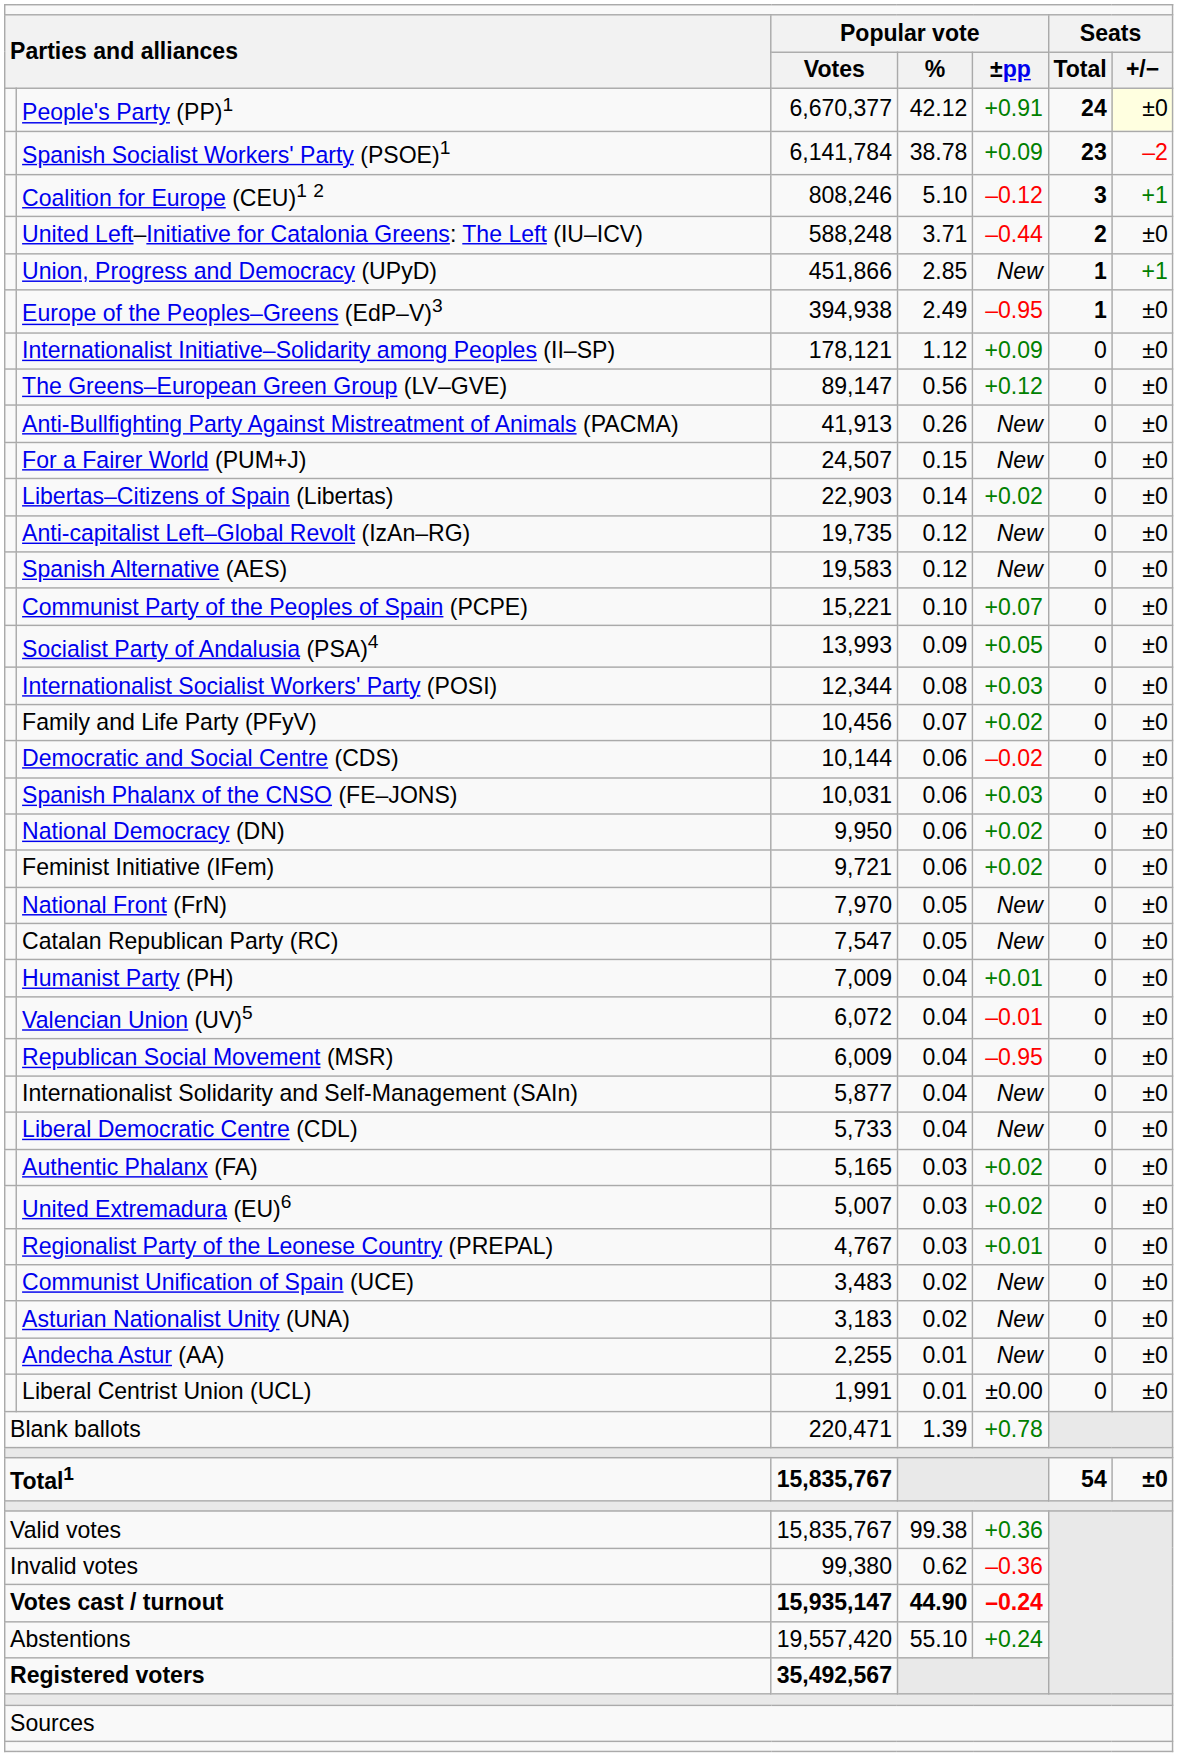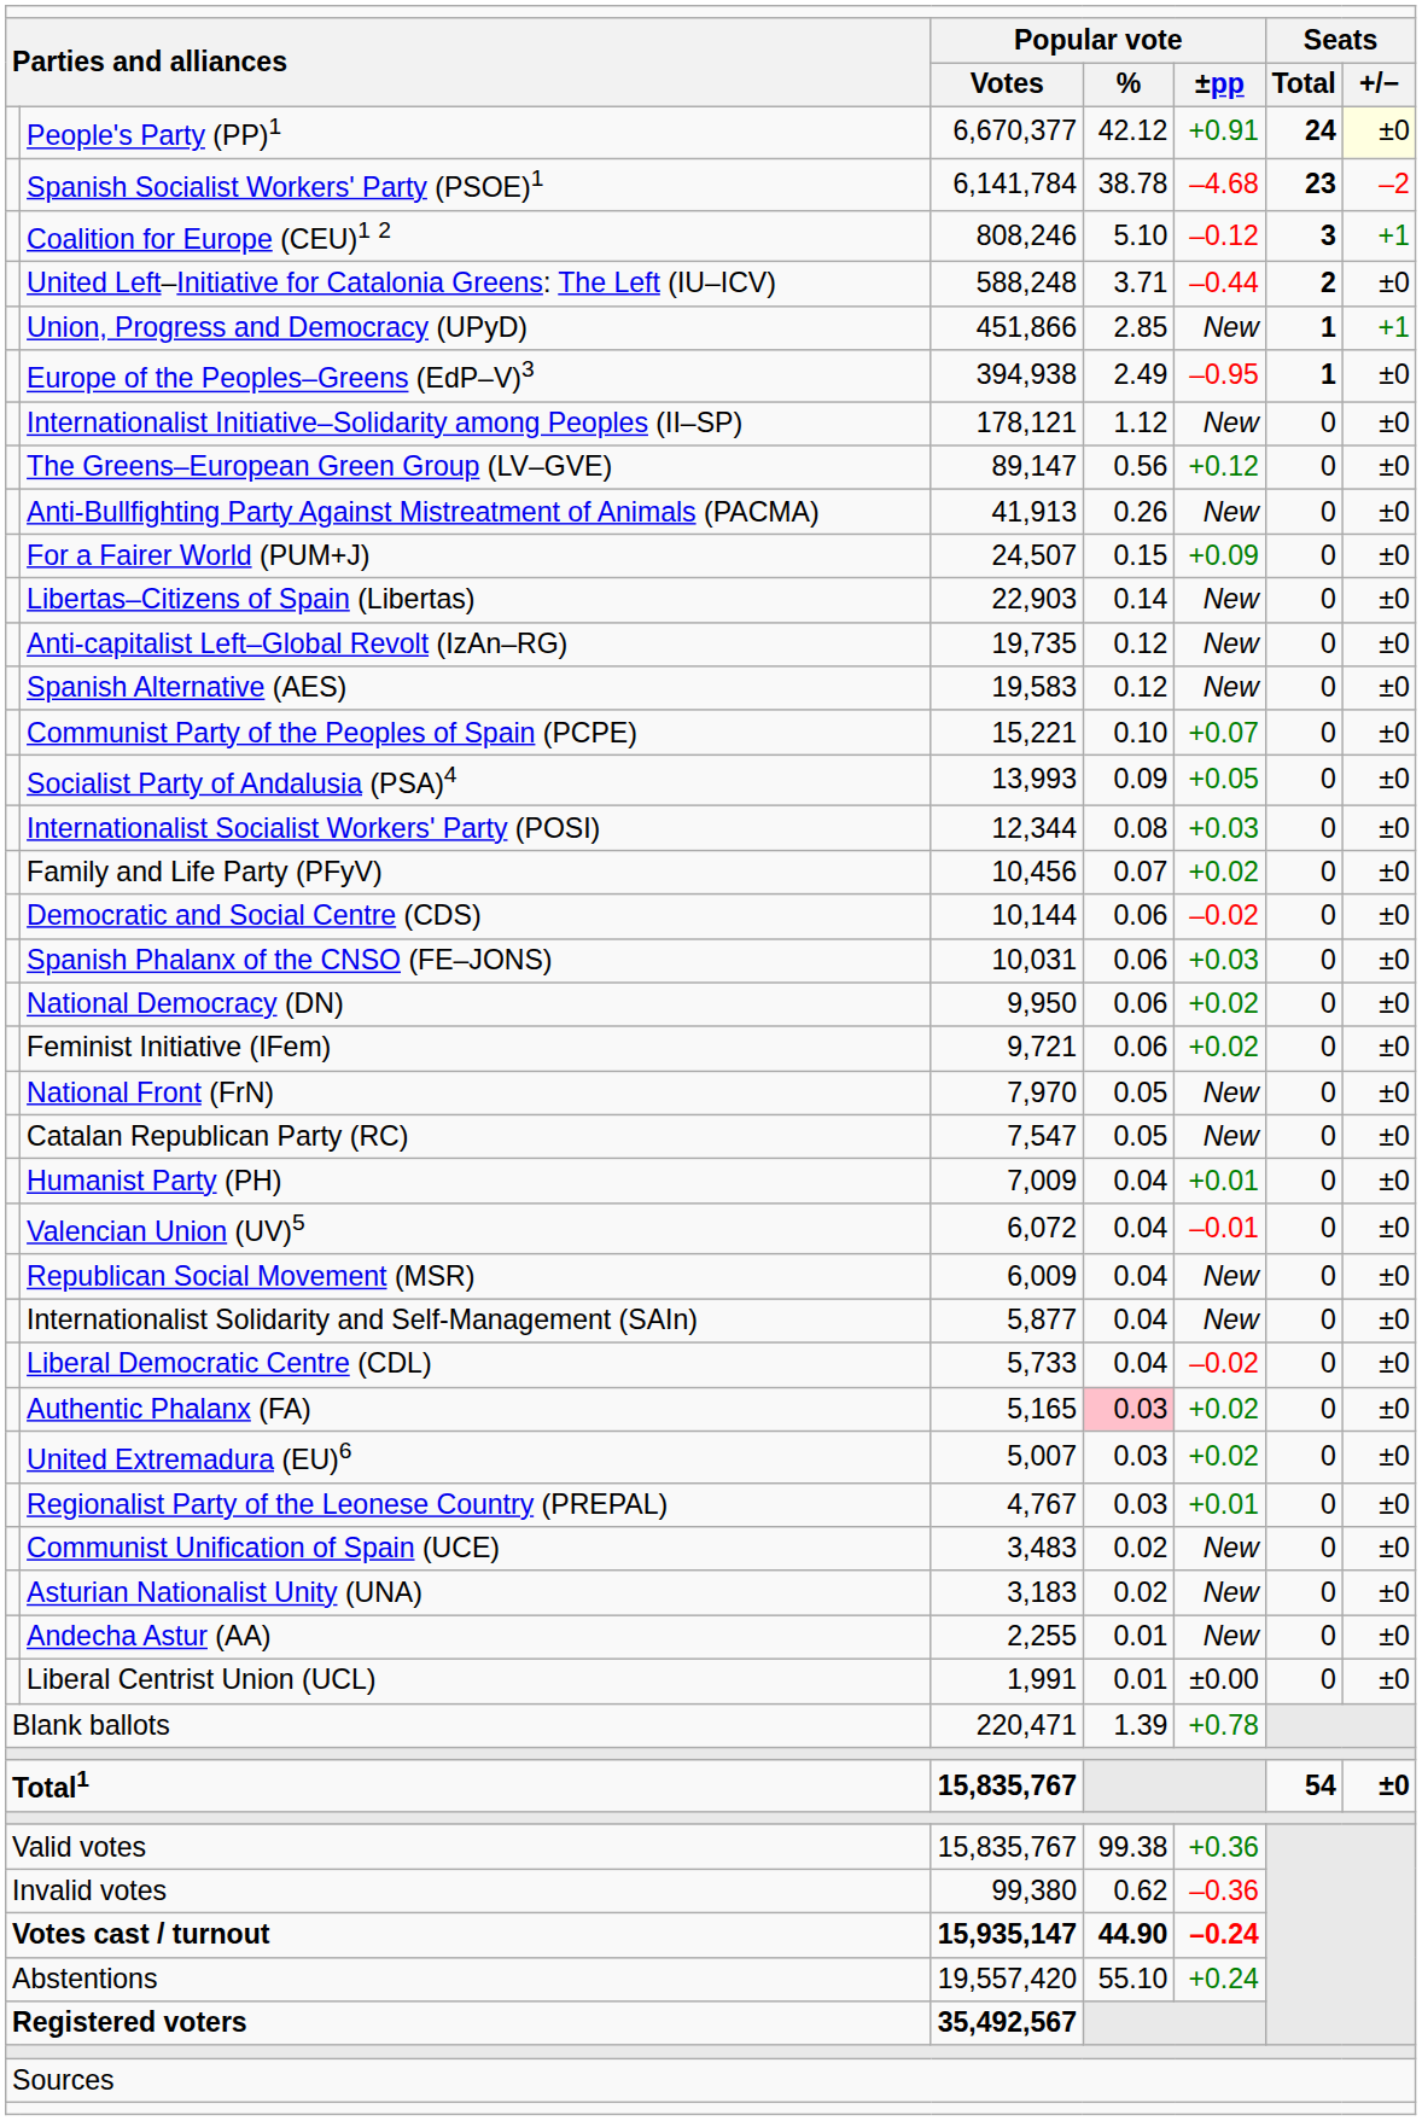Spanish Socialist Workers' Party (PSOE)1 | column 5: +0.09 -> –4.68
Internationalist Initiative–Solidarity among Peoples (II–SP) | column 5: +0.09 -> New
For a Fairer World (PUM+J) | column 5: New -> +0.09
Libertas–Citizens of Spain (Libertas) | column 5: +0.02 -> New
Republican Social Movement (MSR) | column 5: –0.95 -> New
Liberal Democratic Centre (CDL) | column 5: New -> –0.02
Authentic Phalanx (FA) | column 4: no background -> pink background
